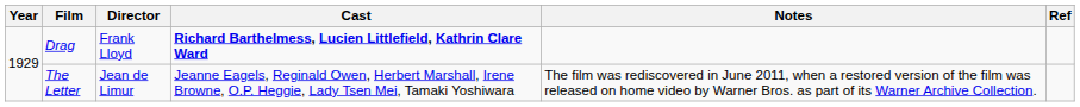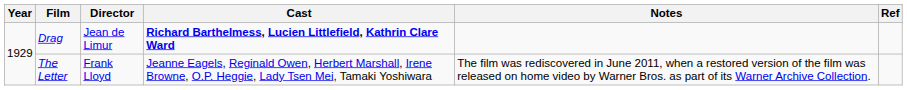Drag | Director: Frank Lloyd -> Jean de Limur
The Letter | Director: Jean de Limur -> Frank Lloyd
